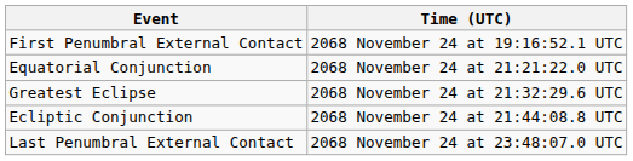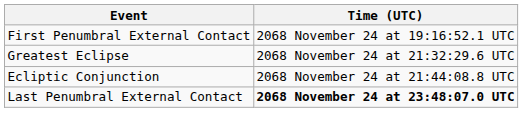- row: Equatorial Conjunction | 2068 November 24 at 21:21:22.0 UTC
Last Penumbral External Contact | Time (UTC): normal -> bold
